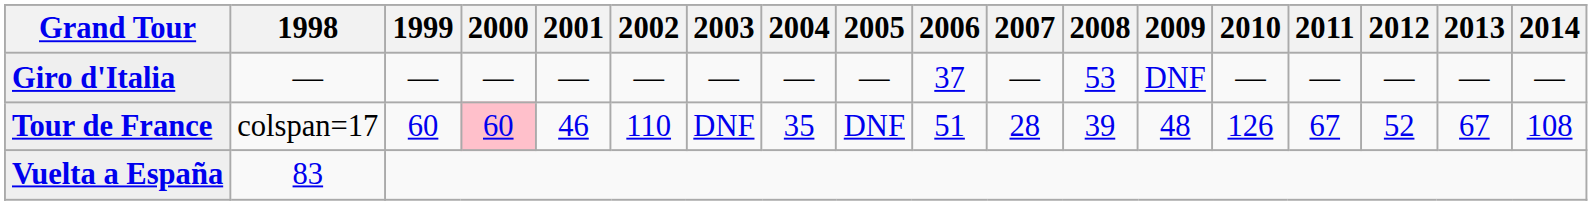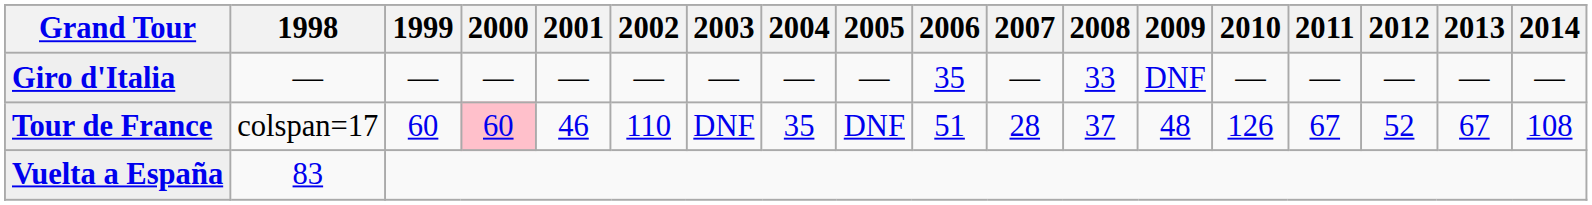Giro d'Italia | 2006: 37 -> 35
Giro d'Italia | 2008: 53 -> 33
Tour de France | 2008: 39 -> 37
